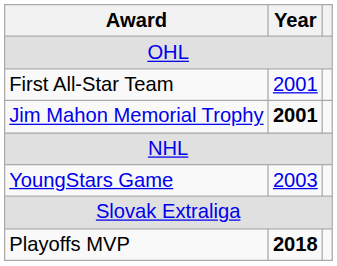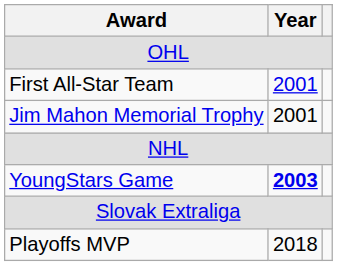Jim Mahon Memorial Trophy | Year: bold -> normal
YoungStars Game | Year: normal -> bold
Playoffs MVP | Year: bold -> normal
